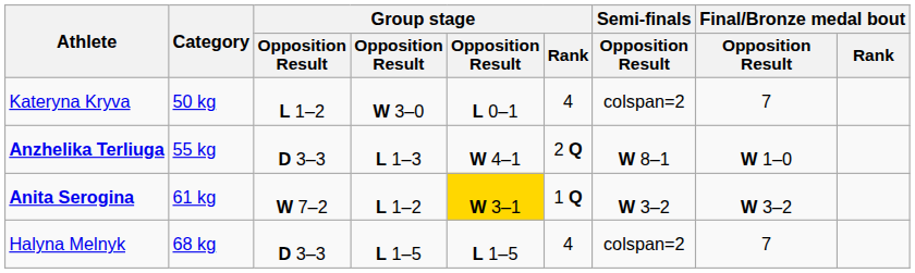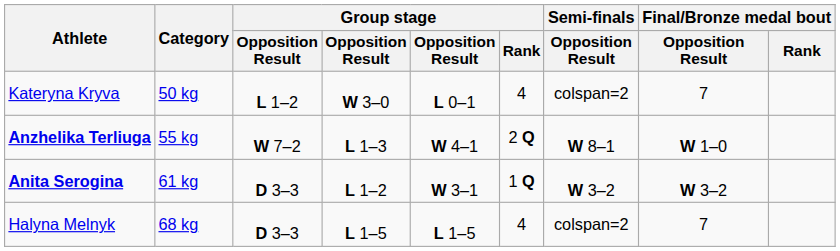Anzhelika Terliuga | column 3: D 3–3 -> W 7–2
Anita Serogina | column 3: W 7–2 -> D 3–3
Anita Serogina | column 5: gold background -> no background
